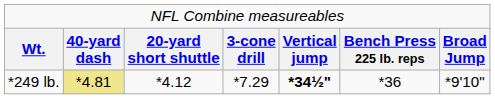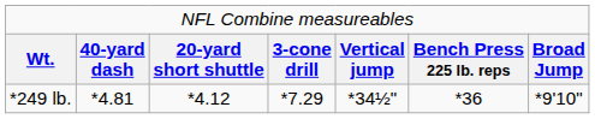*249 lb. | column 2: khaki background -> no background
*249 lb. | column 5: bold -> normal
